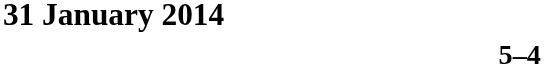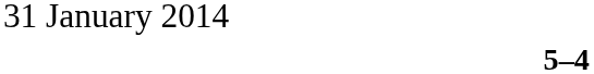31 January 2014 | column 1: bold -> normal
